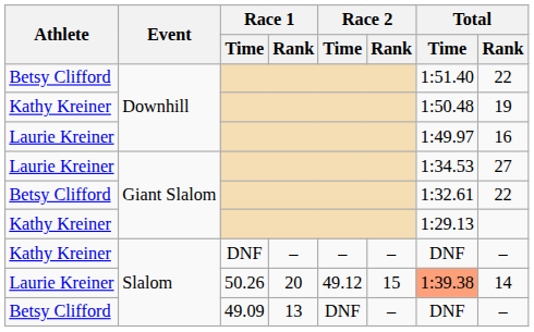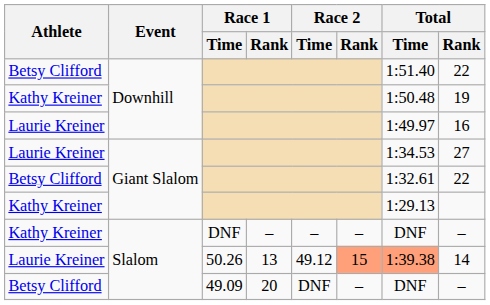50.26 | Race 1 / Rank: 20 -> 13
50.26 | Race 2 / Rank: no background -> lightsalmon background
49.09 | Race 1 / Rank: 13 -> 20
